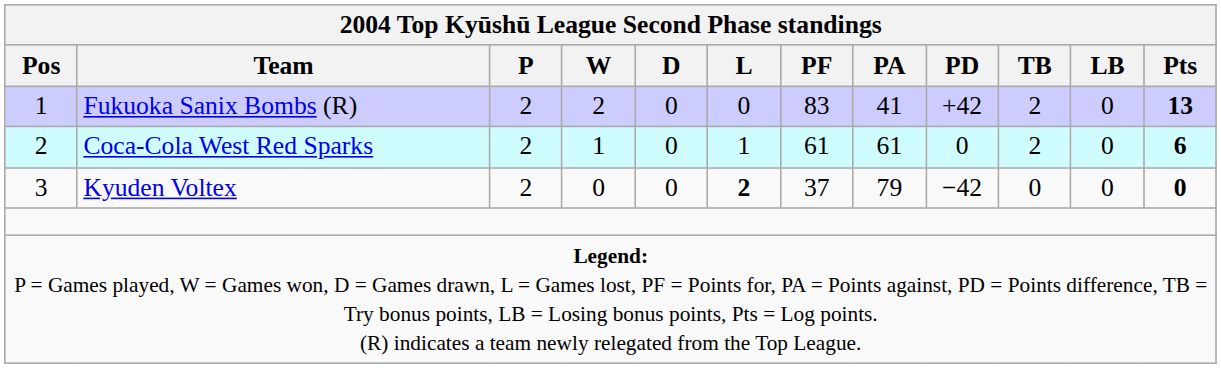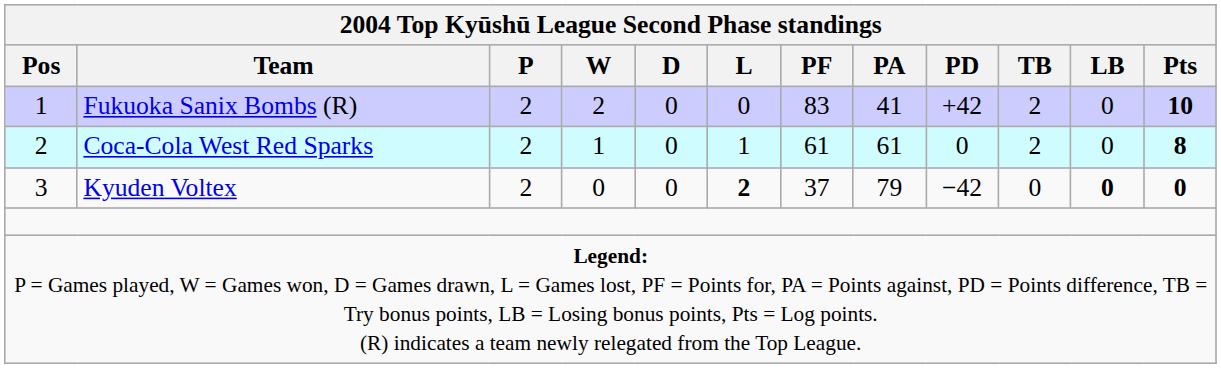Fukuoka Sanix Bombs (R) | Pts: 13 -> 10
Coca-Cola West Red Sparks | Pts: 6 -> 8
Kyuden Voltex | LB: normal -> bold
